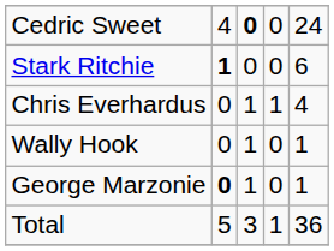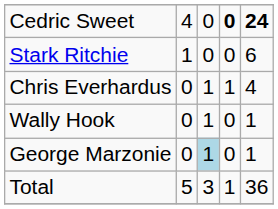Cedric Sweet | column 3: bold -> normal
Cedric Sweet | column 4: normal -> bold
Cedric Sweet | column 5: normal -> bold
Stark Ritchie | column 2: bold -> normal
George Marzonie | column 2: bold -> normal
George Marzonie | column 3: no background -> lightblue background
